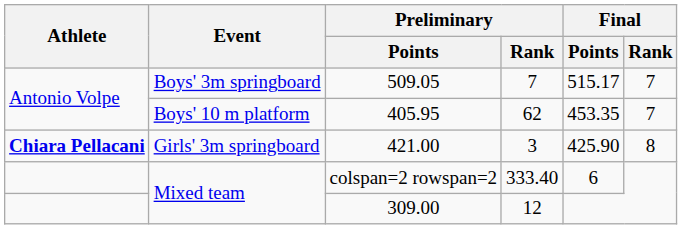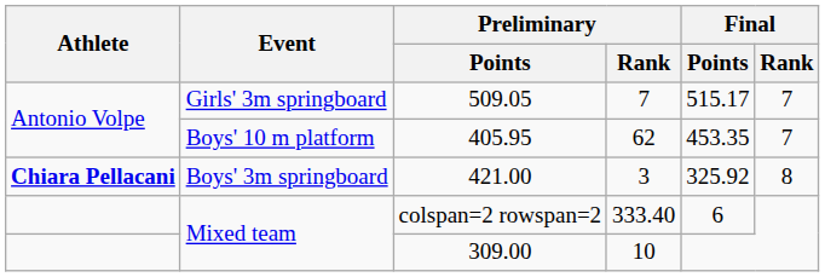509.05 | Event: Boys' 3m springboard -> Girls' 3m springboard
421.00 | Event: Girls' 3m springboard -> Boys' 3m springboard
421.00 | Final / Points: 425.90 -> 325.92
309.00 | Preliminary / Rank: 12 -> 10
